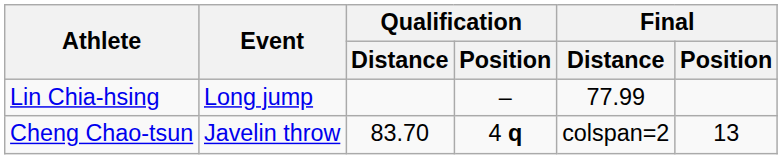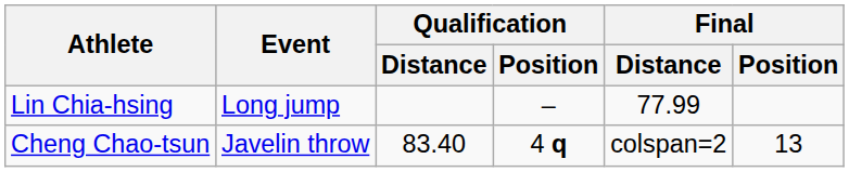Cheng Chao-tsun | Qualification / Distance: 83.70 -> 83.40
